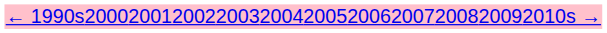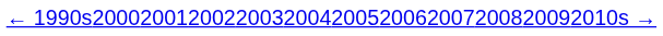row 1 | column 1: pink background -> no background
